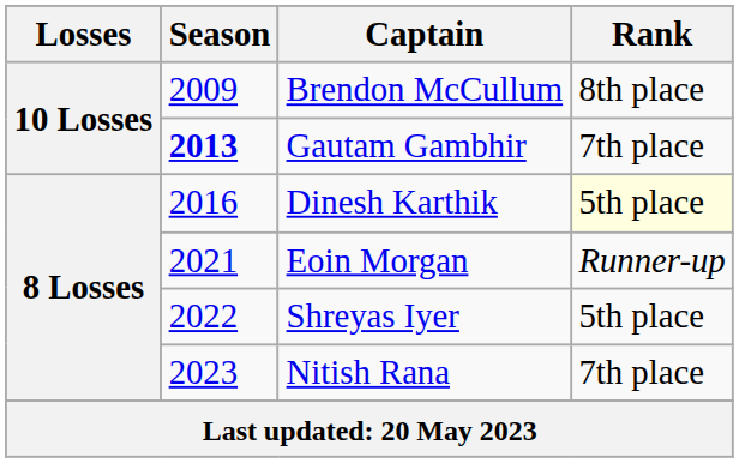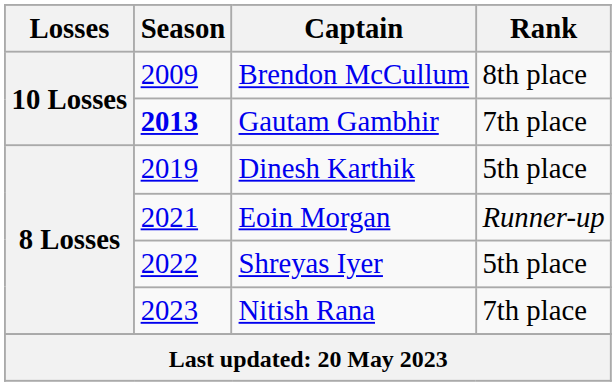Dinesh Karthik | Season: 2016 -> 2019
Dinesh Karthik | Rank: lightyellow background -> no background
